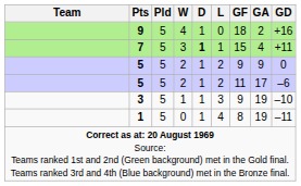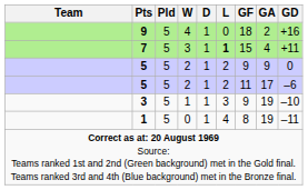7 | D: bold -> normal
7 | L: normal -> bold
